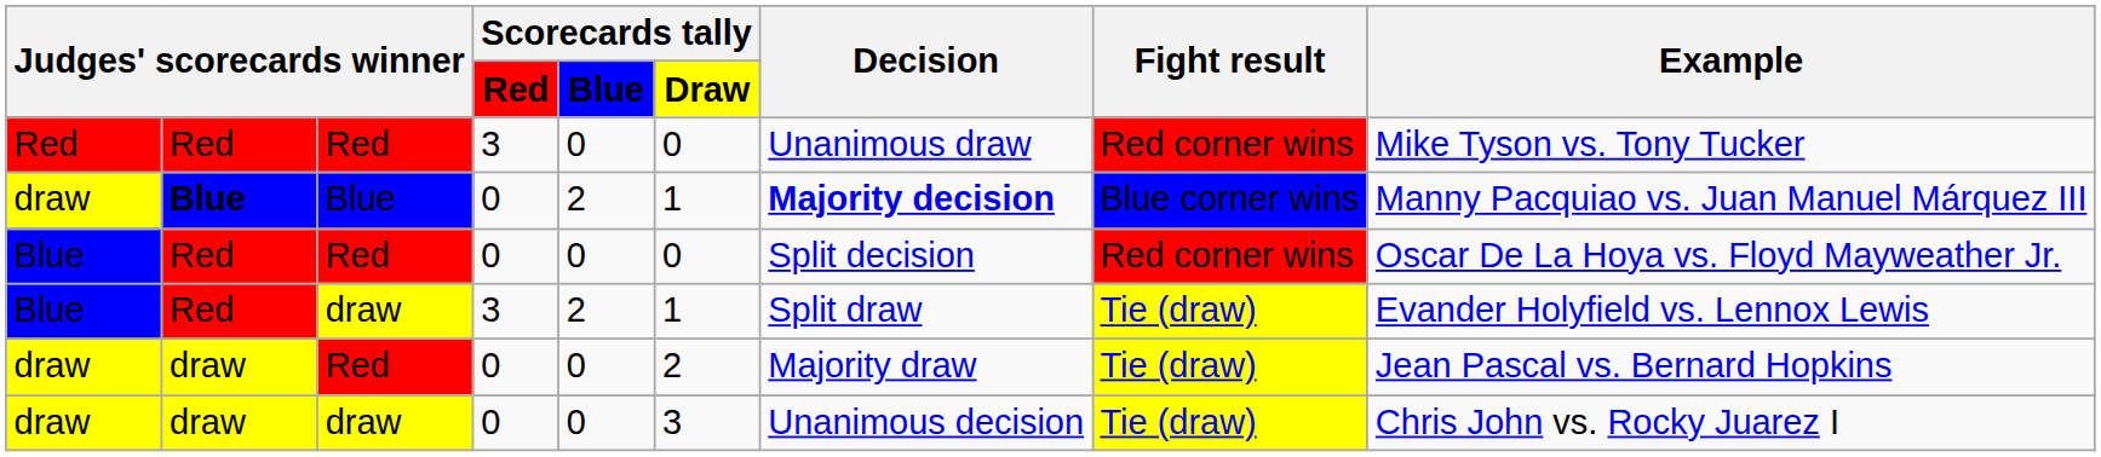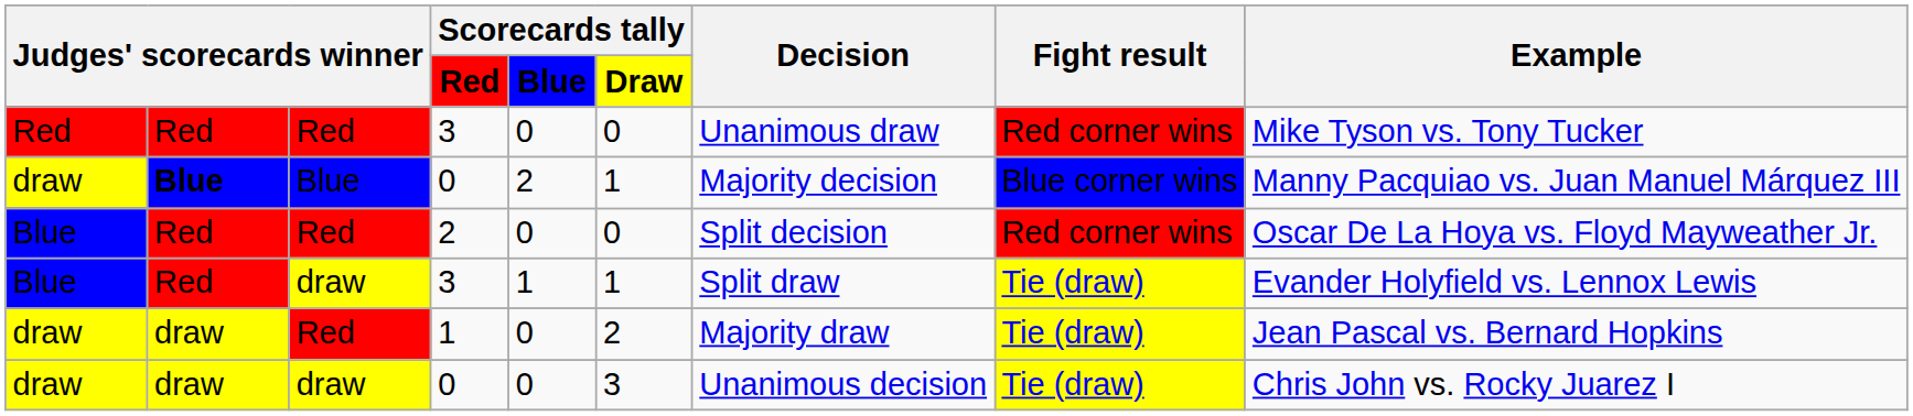row 4 | Decision: bold -> normal
row 5 | column 4: 0 -> 2
row 6 | column 5: 2 -> 1
row 7 | column 4: 0 -> 1
